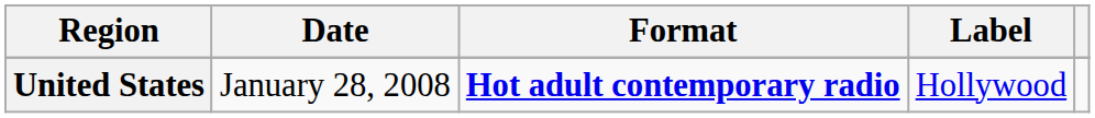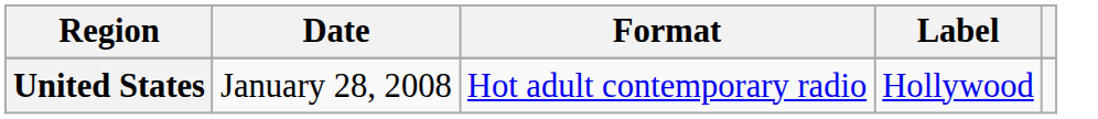United States | Format: bold -> normal
